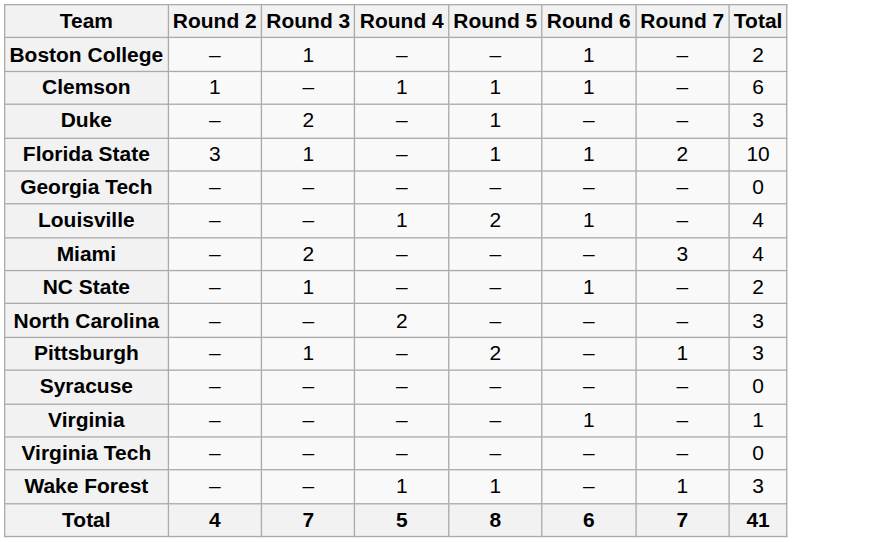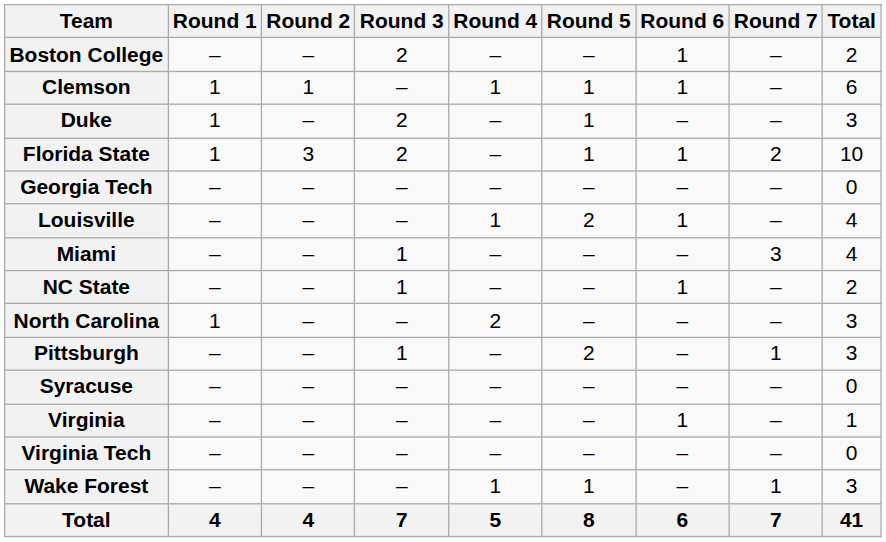+ column: Round 1 | – | 1 | 1 | 1 | – | – | – | – | 1 | – | – | – | – | – | 4
Boston College | Round 3: 1 -> 2
Florida State | Round 3: 1 -> 2
Miami | Round 3: 2 -> 1
